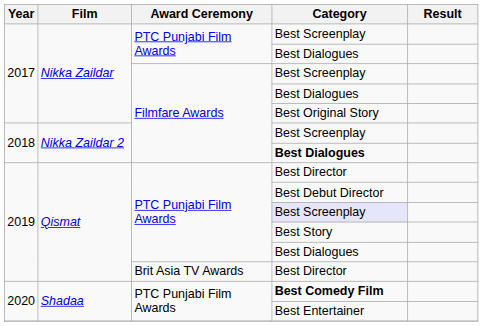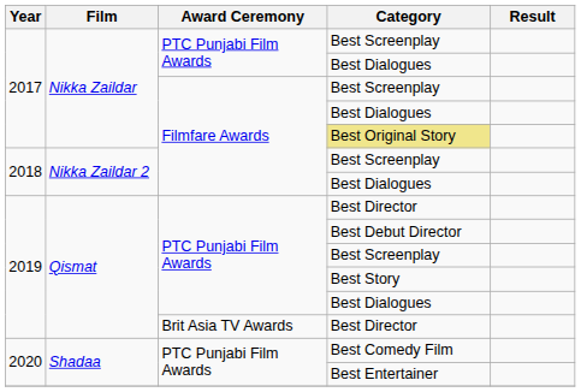Best Original Story | Category: no background -> khaki background
2018 / Best Dialogues | Category: bold -> normal
2019 / Best Screenplay | Category: lavender background -> no background
Best Comedy Film | Category: bold -> normal
